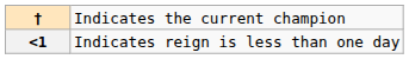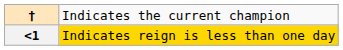<1 | column 2: no background -> gold background
